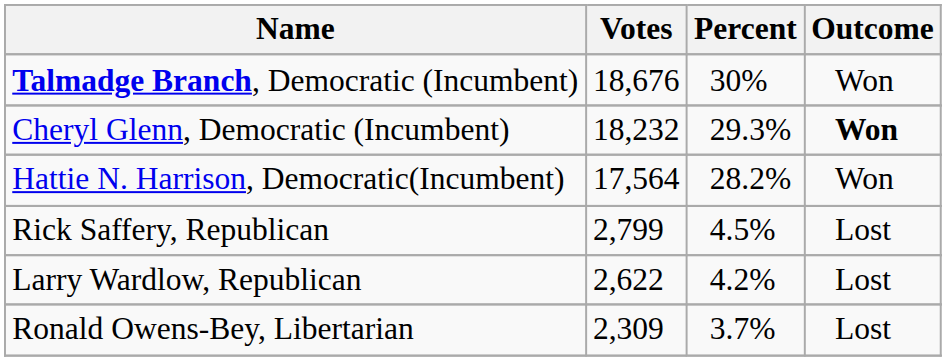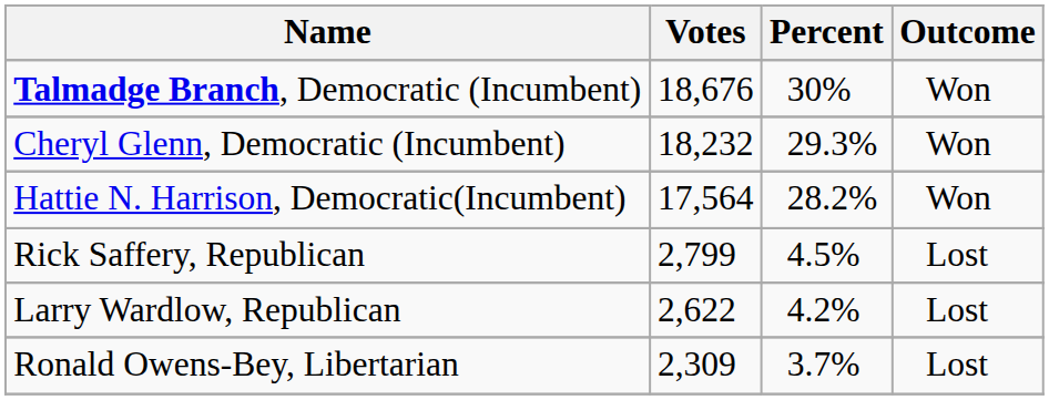Cheryl Glenn, Democratic (Incumbent) | Outcome: bold -> normal
